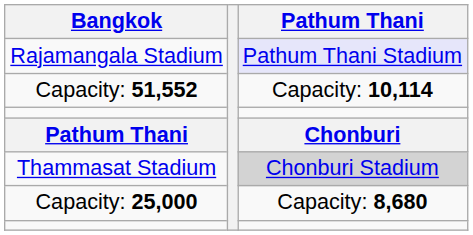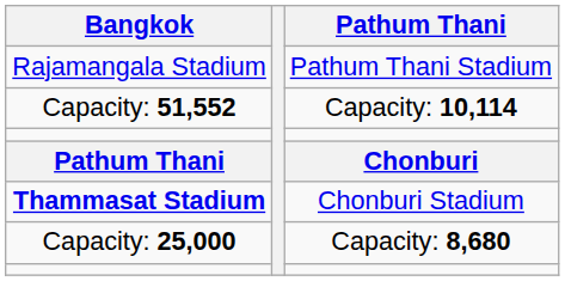Rajamangala Stadium | Pathum Thani: lavender background -> no background
Thammasat Stadium | Bangkok: normal -> bold
Thammasat Stadium | Pathum Thani: lightgrey background -> no background
